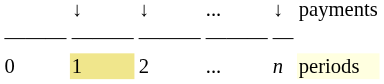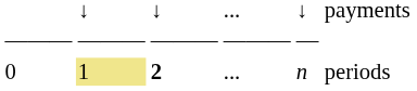0 | column 3: normal -> bold
0 | column 6: lightyellow background -> no background
